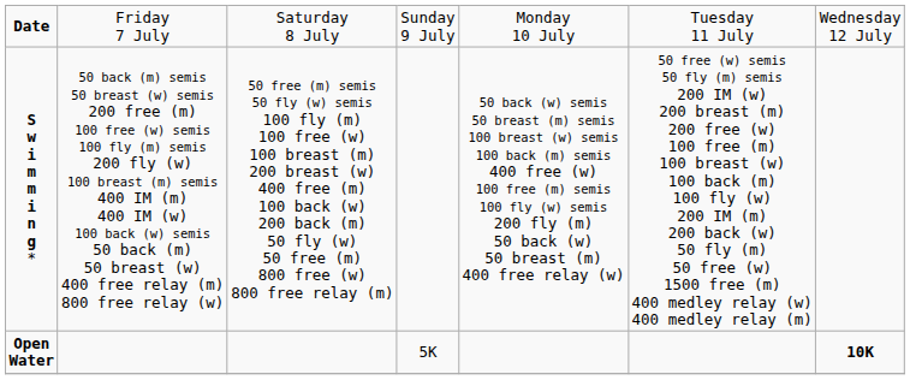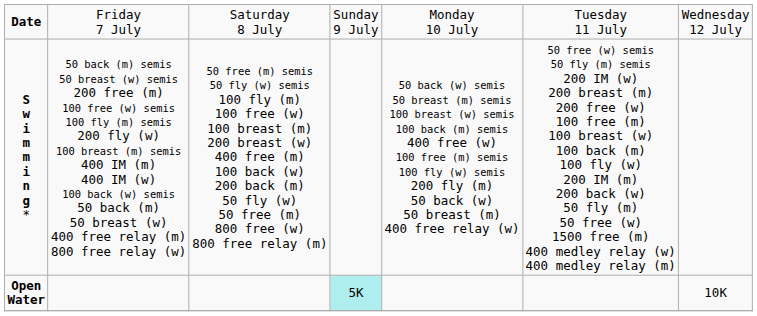Open Water | column 4: no background -> paleturquoise background
Open Water | column 7: bold -> normal
